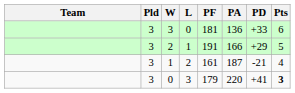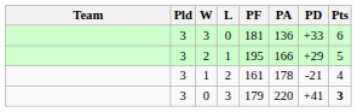row 3 | PF: 191 -> 195
row 4 | PA: 187 -> 178
